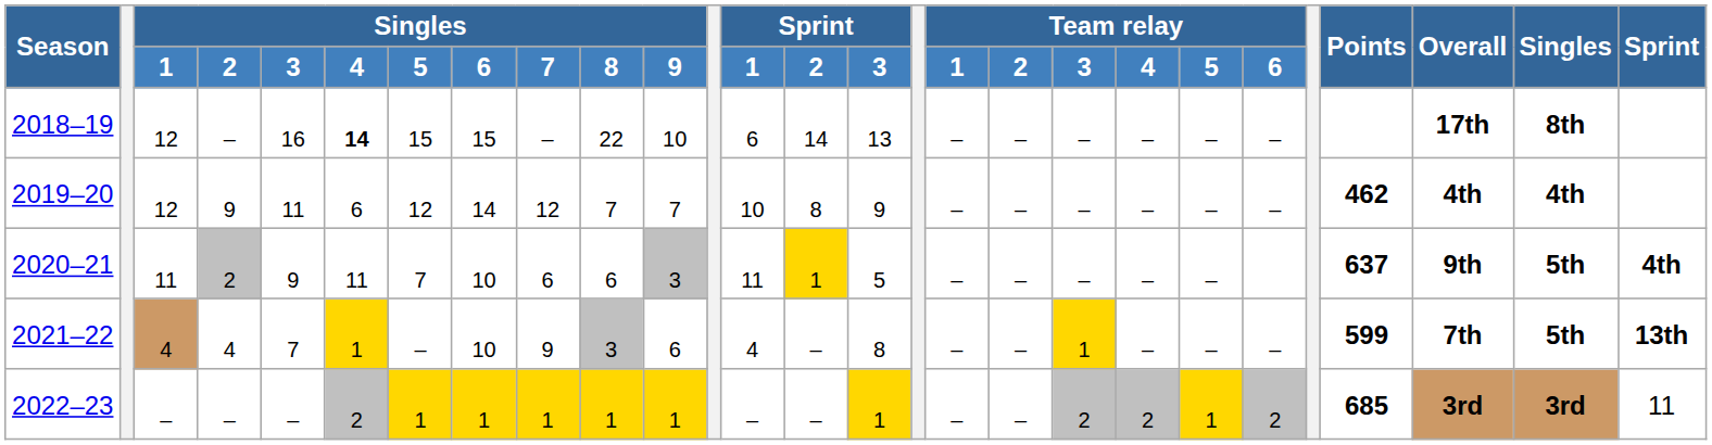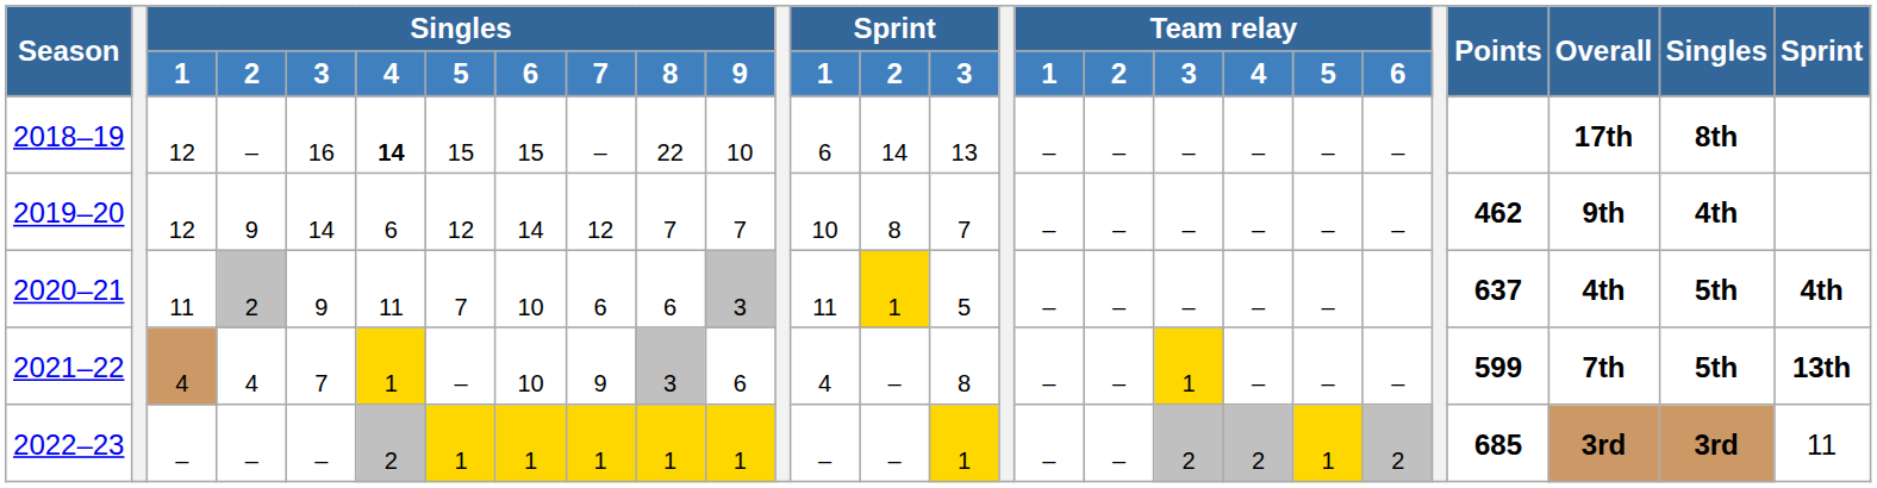2019–20 | Singles / 3: 11 -> 14
2019–20 | Sprint / 3: 9 -> 7
2019–20 | Overall: 4th -> 9th
2020–21 | Overall: 9th -> 4th
